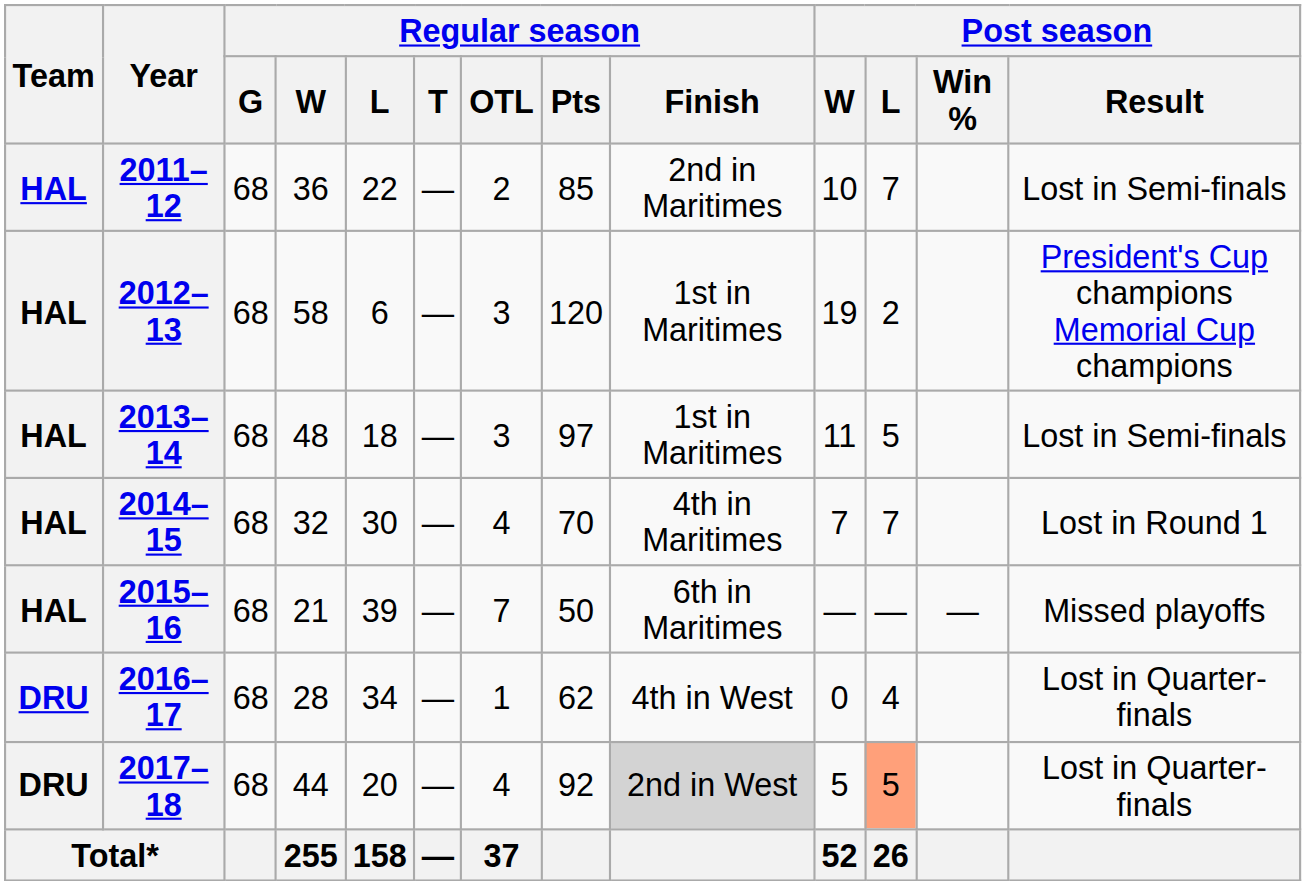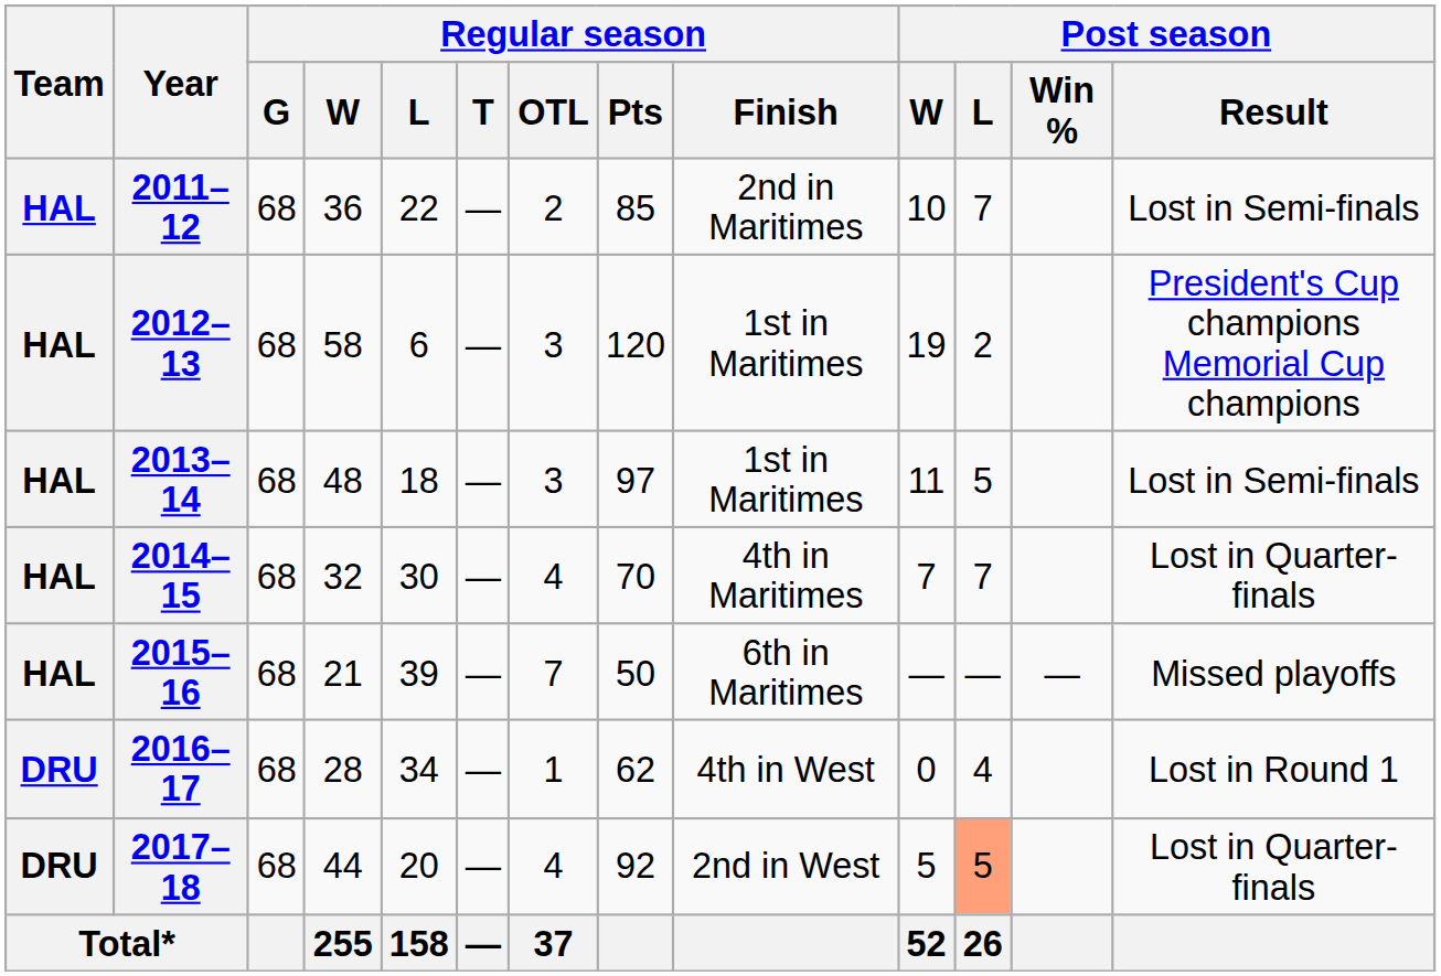2014–15 | Post season / Result: Lost in Round 1 -> Lost in Quarter-finals
2016–17 | Post season / Result: Lost in Quarter-finals -> Lost in Round 1
2017–18 | Regular season / Finish: lightgrey background -> no background
